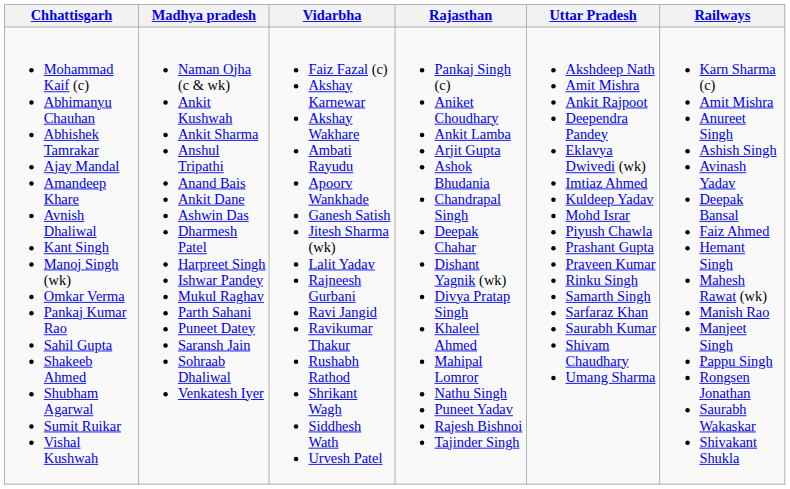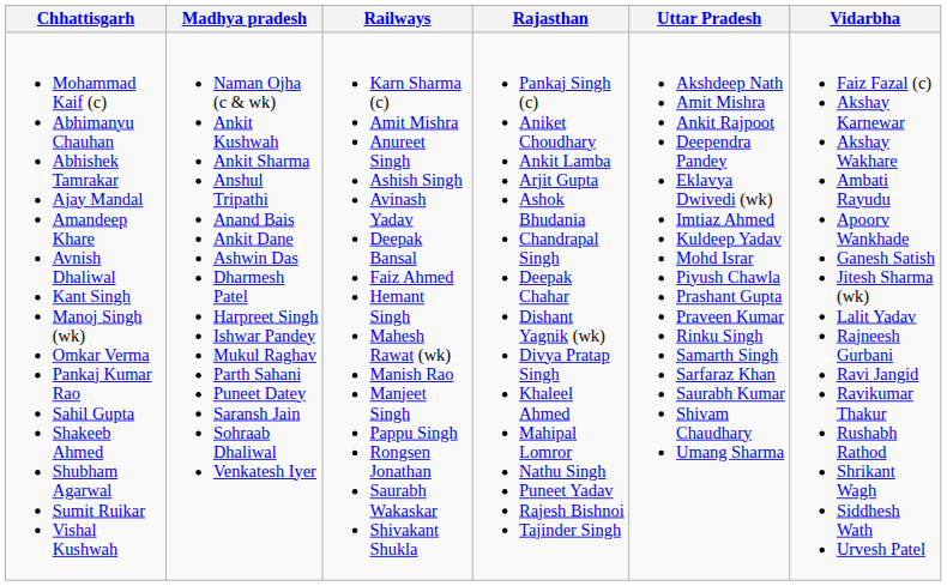columns swapped: Railways <-> Vidarbha
